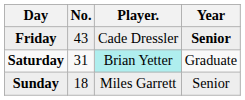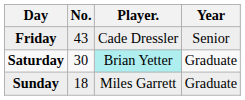Friday | Year: bold -> normal
Saturday | No.: 31 -> 30
Sunday | Year: Senior -> Graduate
